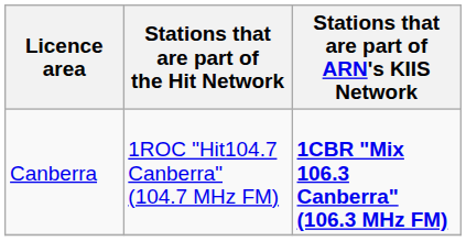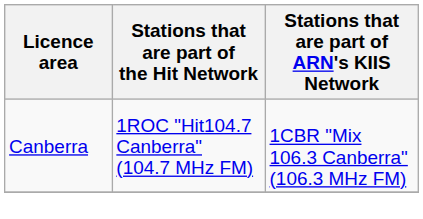Canberra | Stations that are part of ARN's KIIS Network: bold -> normal
